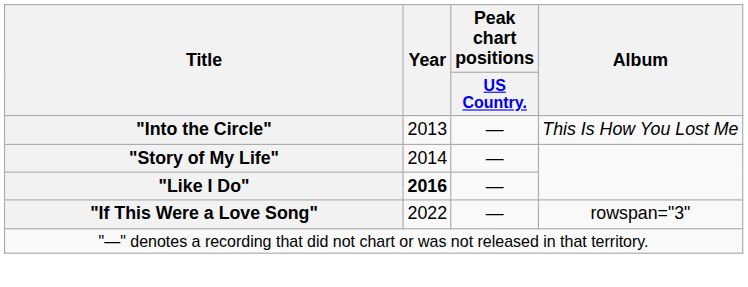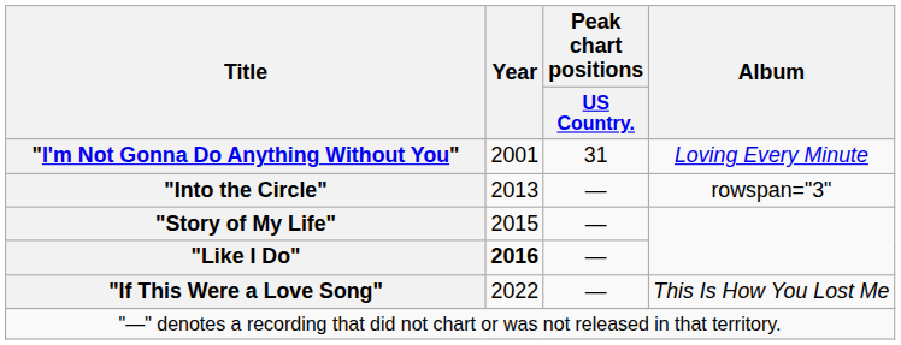+ row: "I'm Not Gonna Do Anything Without You" | 2001 | 31 | Loving Every Minute
"Into the Circle" | Album: This Is How You Lost Me -> rowspan="3"
"Story of My Life" | Year: 2014 -> 2015
"If This Were a Love Song" | Album: rowspan="3" -> This Is How You Lost Me
